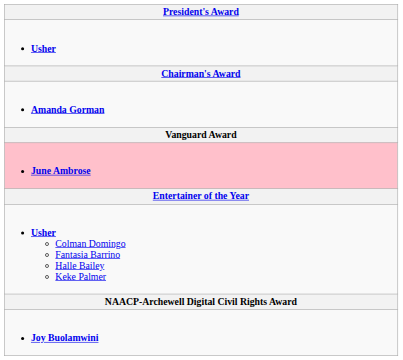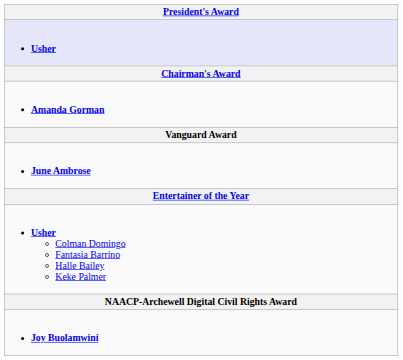row 2 | column 1: no background -> lavender background
row 6 | column 1: pink background -> no background
